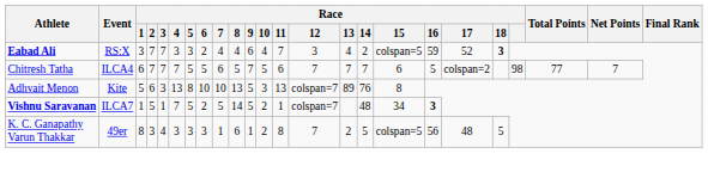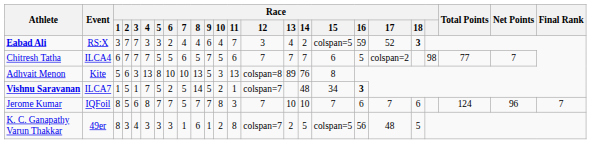Adhvait Menon | Race / 12: colspan=7 -> colspan=8
+ row: Jerome Kumar | IQFoil | 8 | 5 | 6 | 8 | 7 | 7 | 5 | 7 | 7 | 8 | 3 | 7 | 10 | 10 | 7 | 6 | 7 | 6 | 124 | 96 | 7
K. C. Ganapathy Varun Thakkar | Race / 12: 7 -> colspan=7
